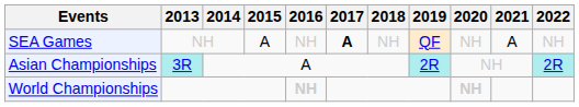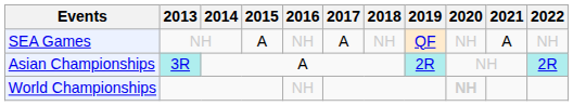SEA Games | 2017: bold -> normal
World Championships | 2016: bold -> normal
